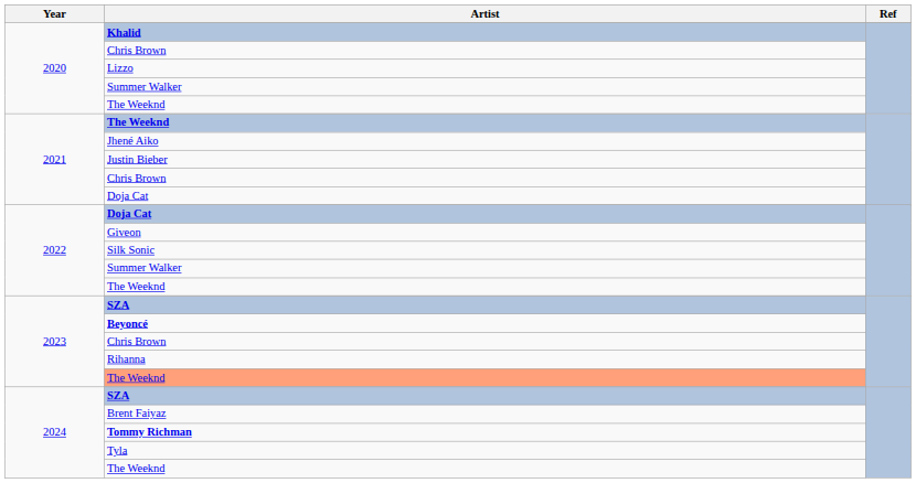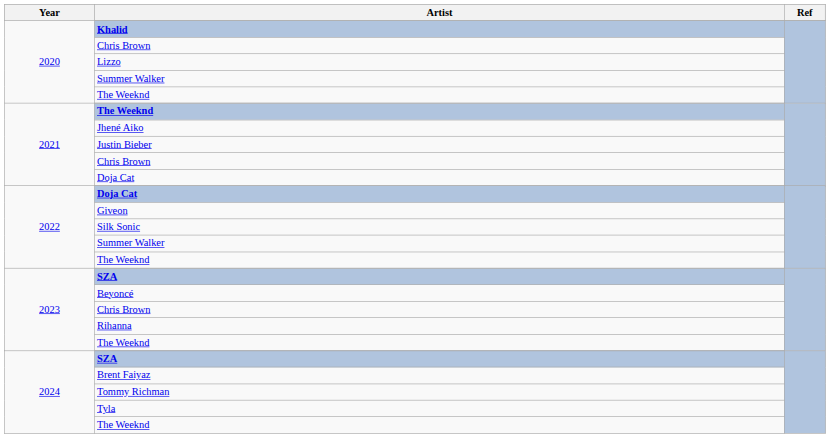Beyoncé | Artist: bold -> normal
2023 / The Weeknd | Artist: lightsalmon background -> no background
Tommy Richman | Artist: bold -> normal
